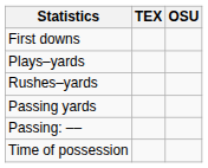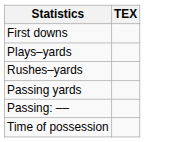- column: OSU
